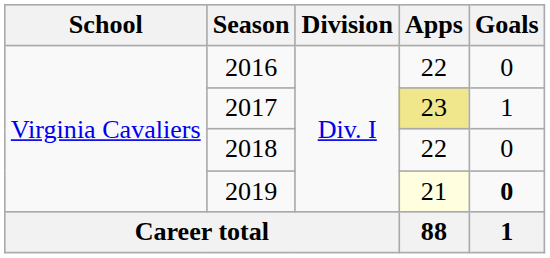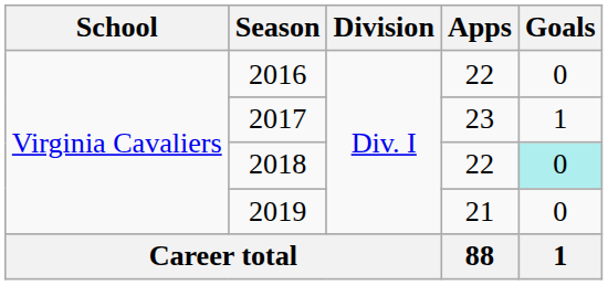2017 | Apps: khaki background -> no background
2018 | Goals: no background -> paleturquoise background
2019 | Apps: lightyellow background -> no background
2019 | Goals: bold -> normal
